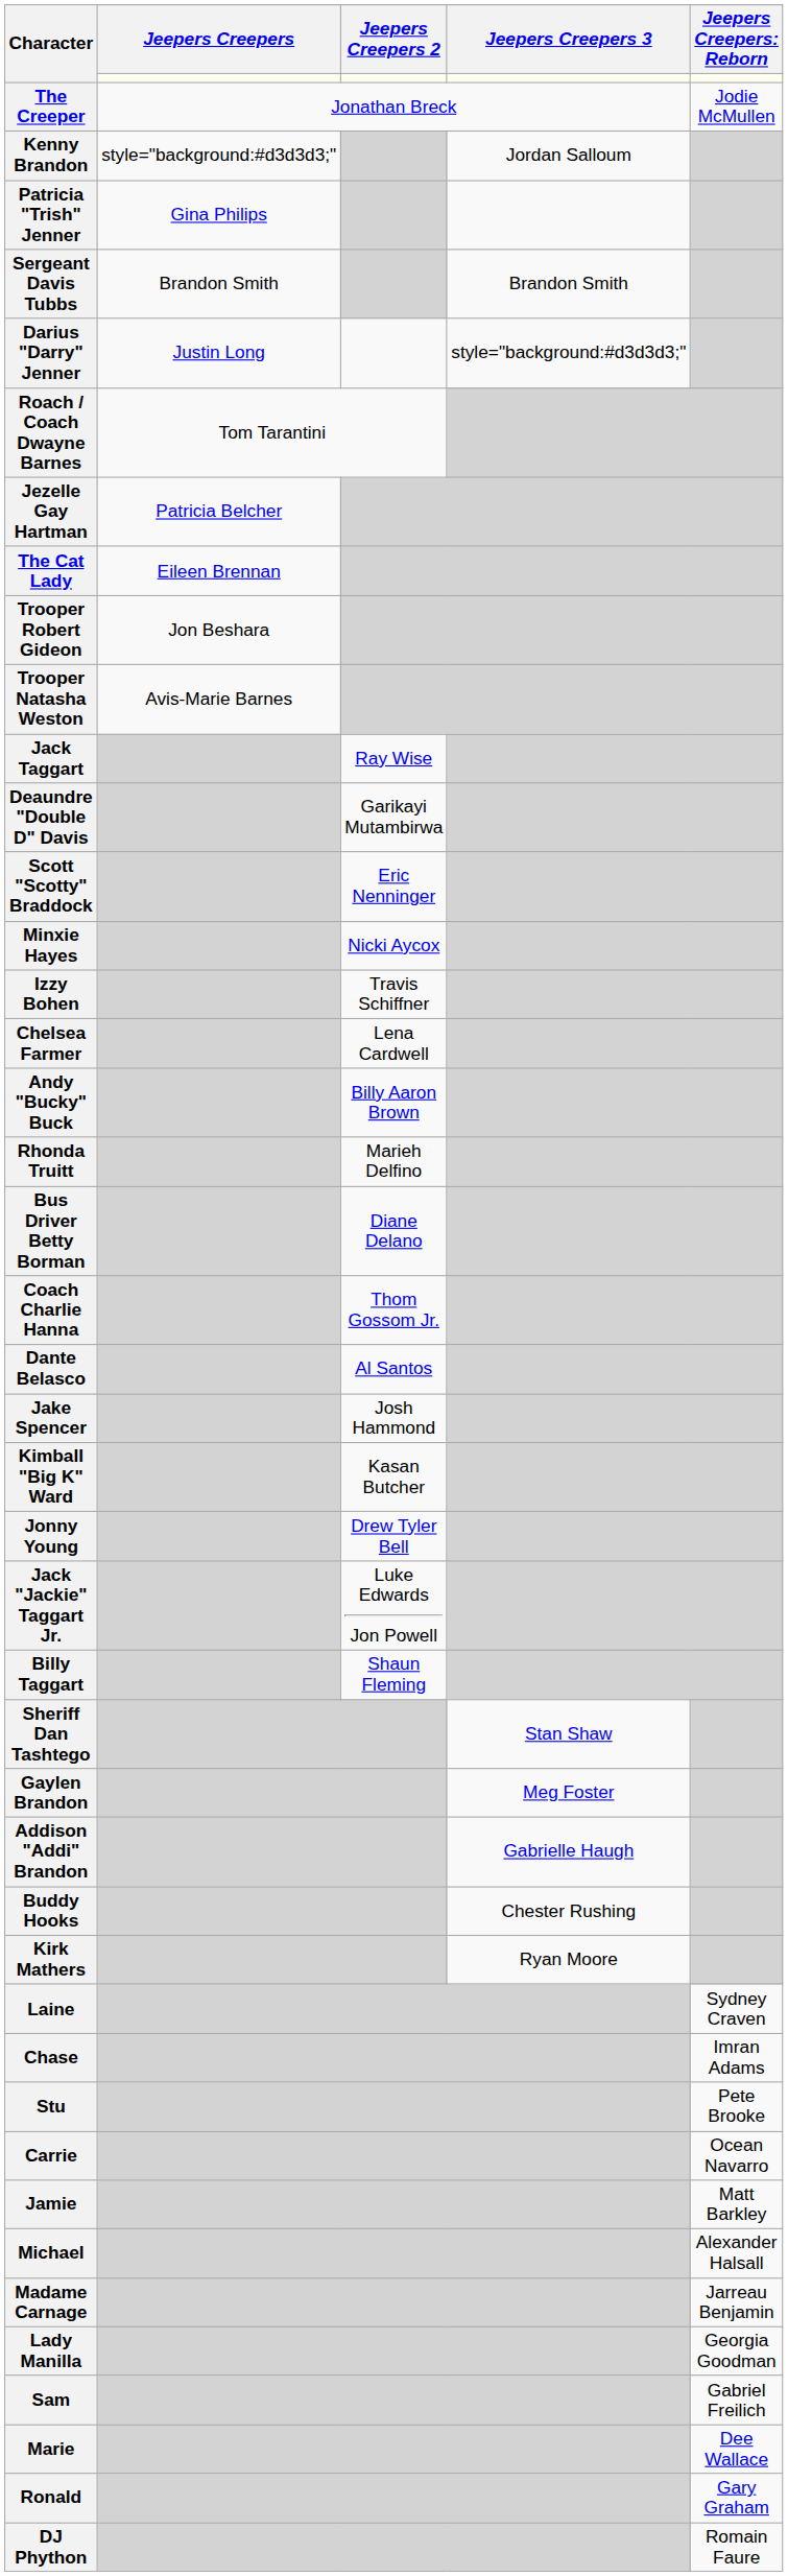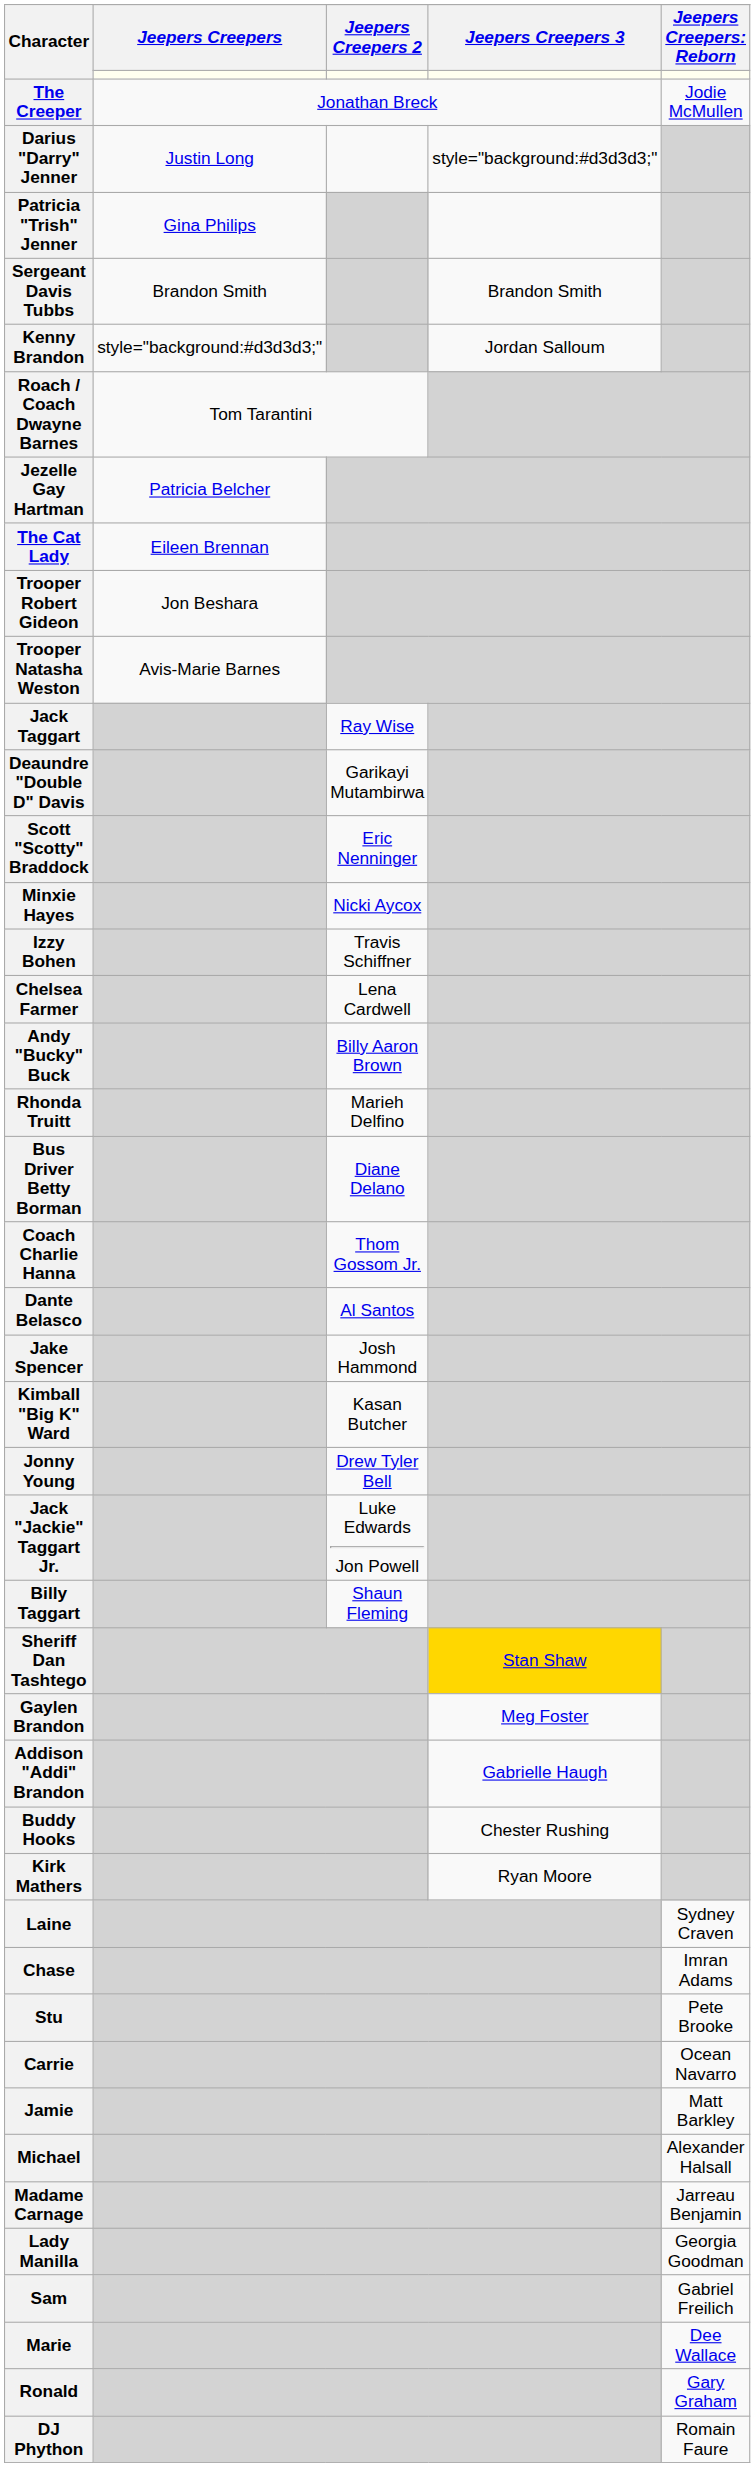rows swapped: Darius "Darry" Jenner <-> Kenny Brandon
Sheriff Dan Tashtego | Jeepers Creepers 3: no background -> gold background
